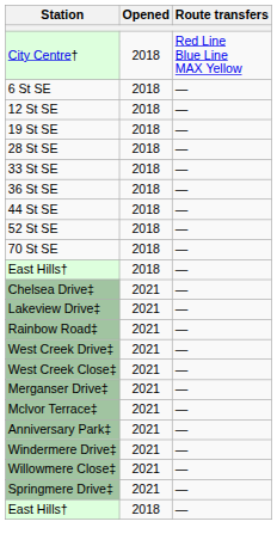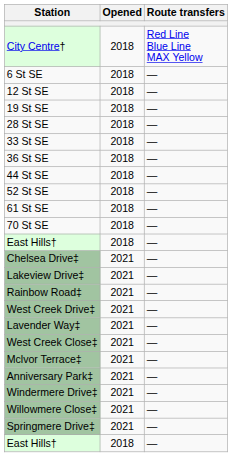+ row: 61 St SE | 2018 | —
+ row: Lavender Way‡ | 2021 | —
- row: Merganser Drive‡ | 2021 | —
